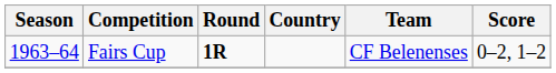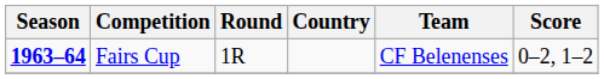Fairs Cup | Season: normal -> bold
Fairs Cup | Round: bold -> normal
